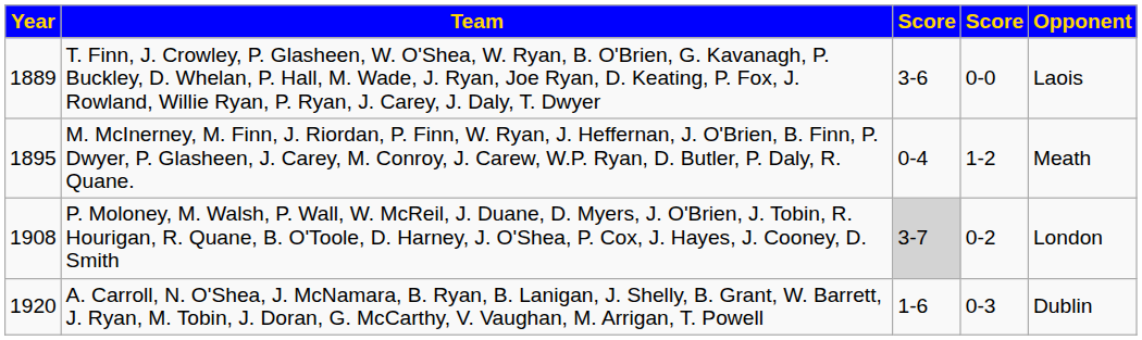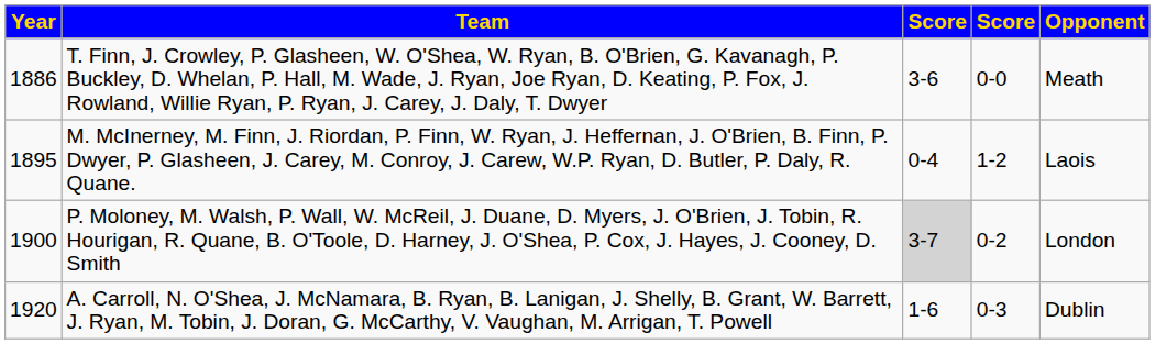row 2 | Year: 1889 -> 1886
row 2 | Opponent: Laois -> Meath
row 3 | Opponent: Meath -> Laois
row 4 | Year: 1908 -> 1900
